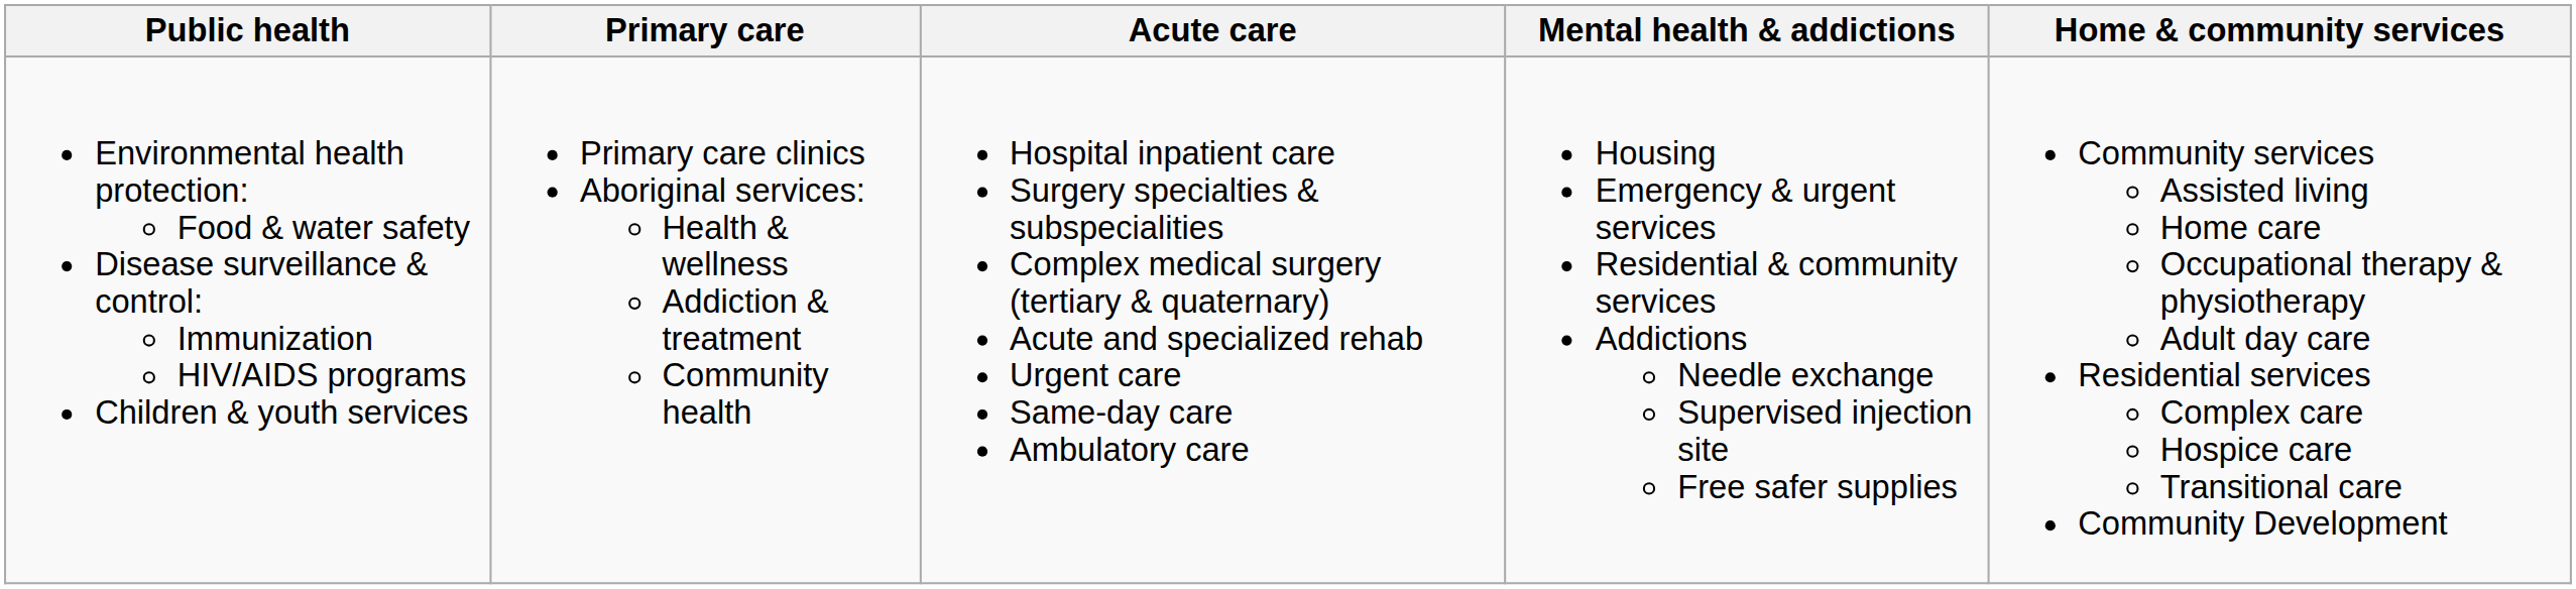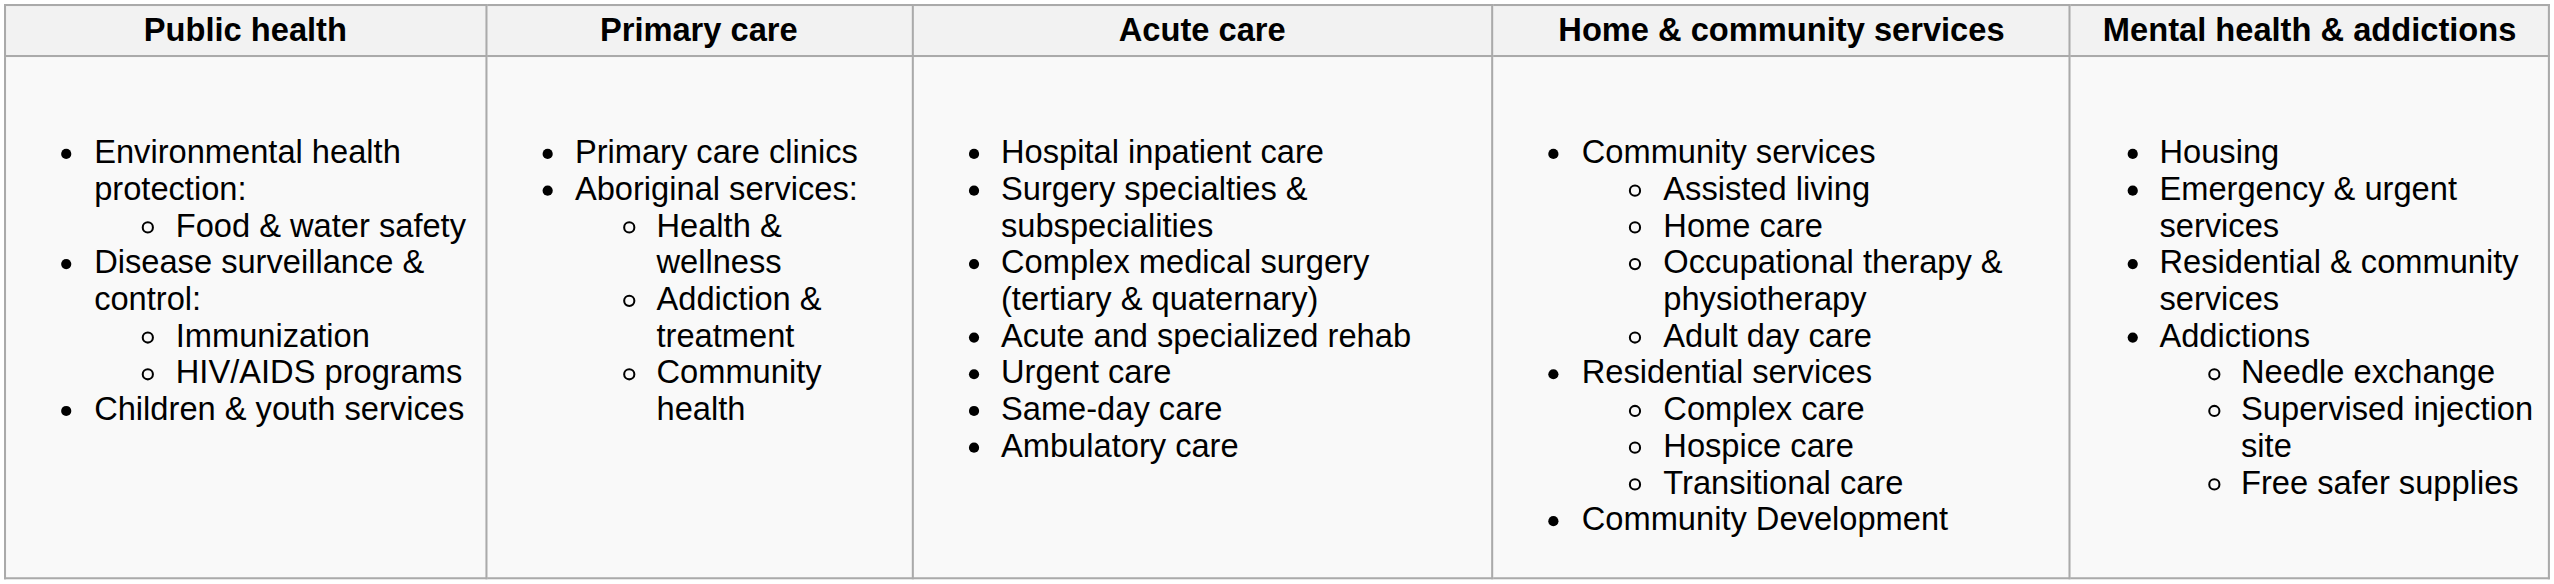columns swapped: Home & community services <-> Mental health & addictions
